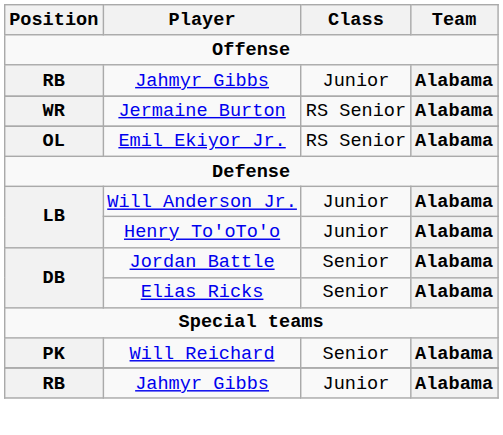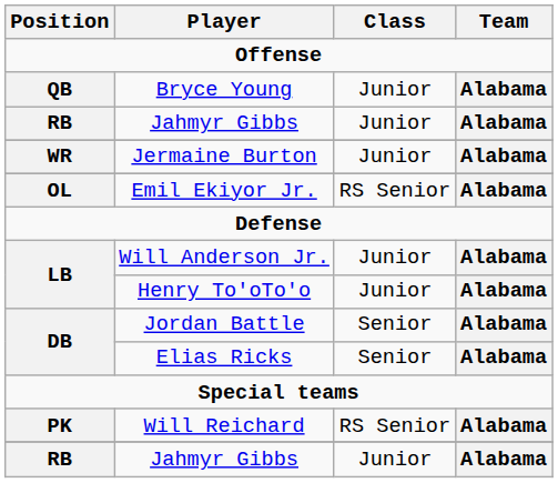+ row: QB | Bryce Young | Junior | Alabama
Jermaine Burton | Class: RS Senior -> Junior
Will Reichard | Class: Senior -> RS Senior
